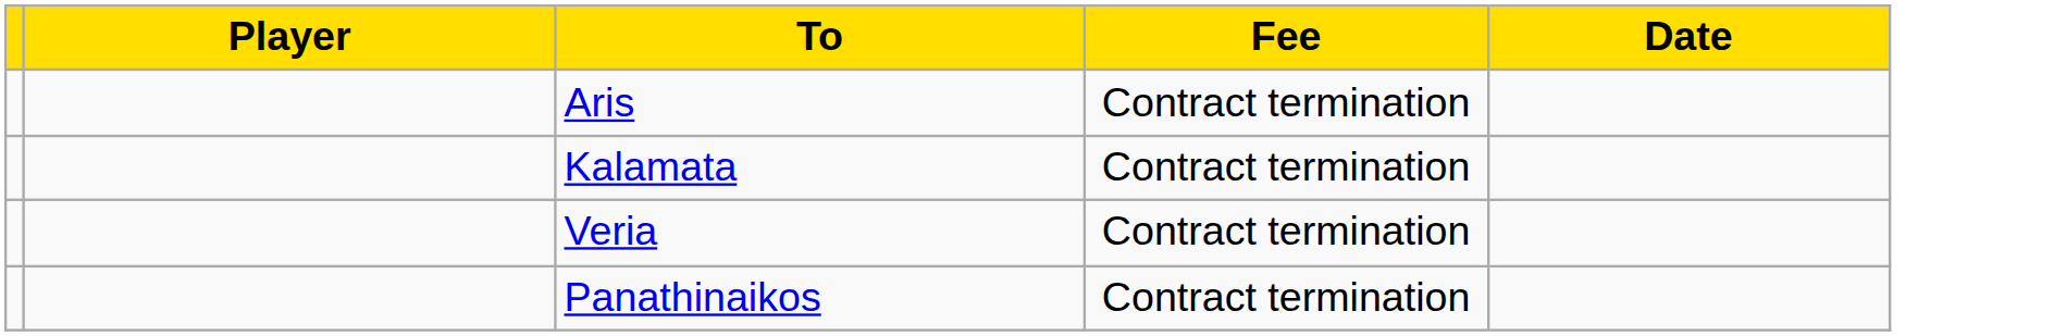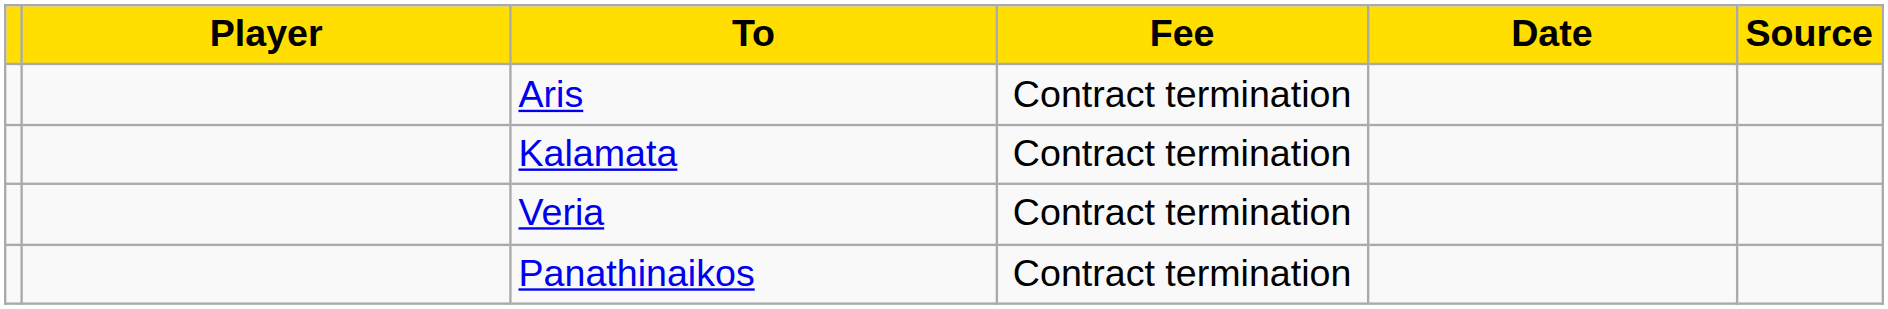+ column: Source
